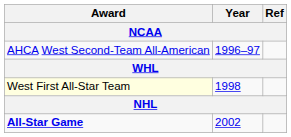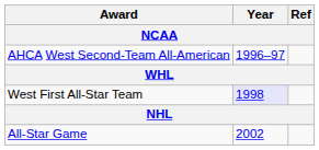row 5 | Award: lightyellow background -> no background
row 5 | Year: no background -> lavender background
row 7 | Award: bold -> normal
